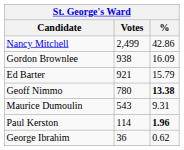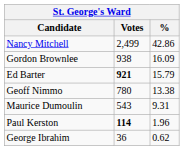Ed Barter | Votes: normal -> bold
Geoff Nimmo | %: bold -> normal
Paul Kerston | Votes: normal -> bold
Paul Kerston | %: bold -> normal
